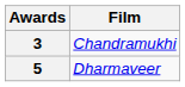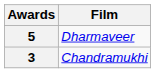rows swapped: 5 <-> 3
